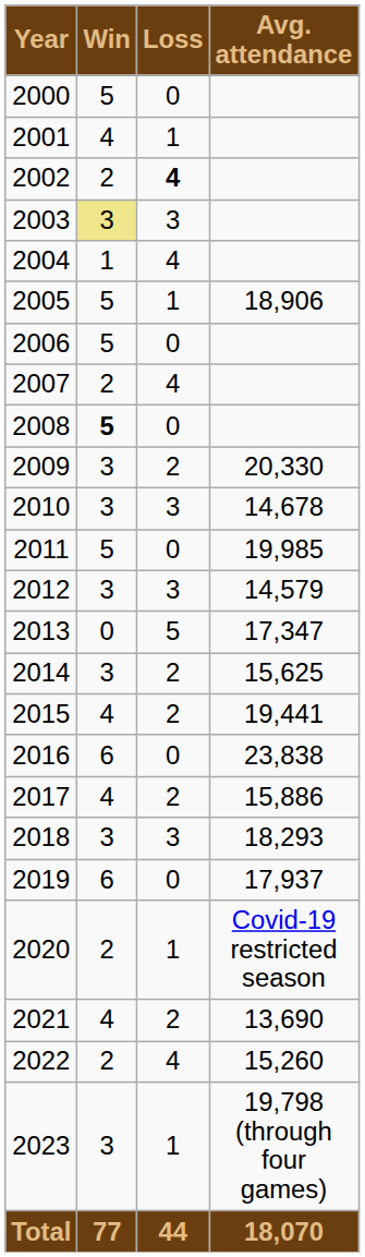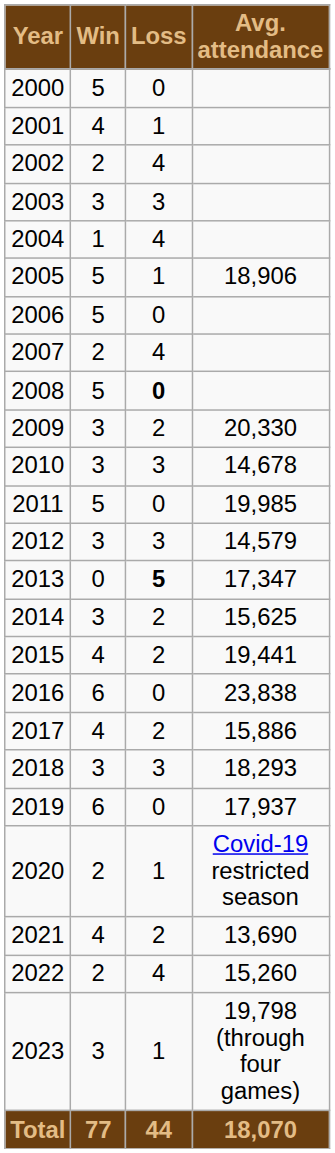2002 | Loss: bold -> normal
2003 | Win: khaki background -> no background
2008 | Win: bold -> normal
2008 | Loss: normal -> bold
2013 | Loss: normal -> bold
